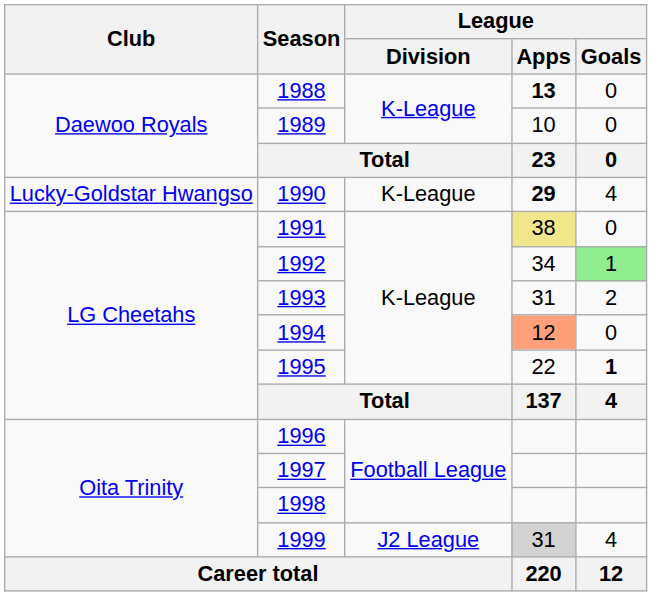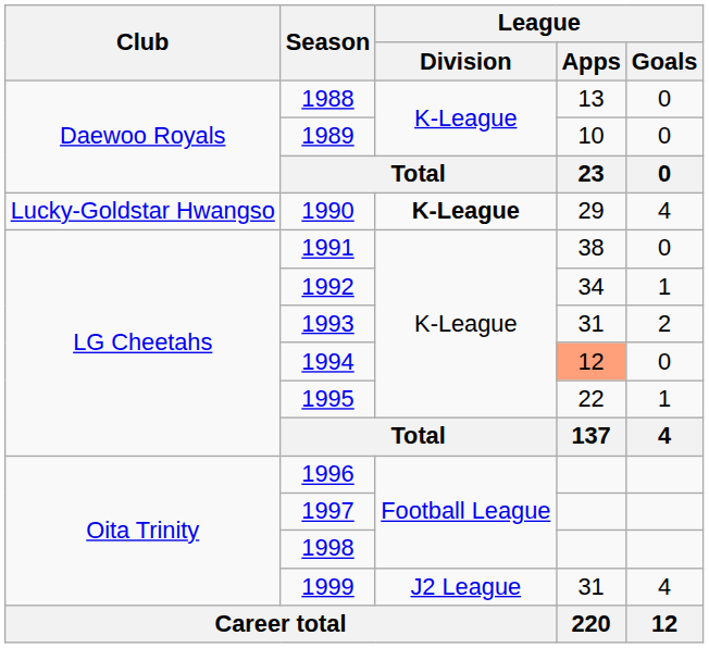1988 | League / Apps: bold -> normal
1990 | League / Division: normal -> bold
1990 | League / Apps: bold -> normal
1991 | League / Apps: khaki background -> no background
1992 | League / Goals: lightgreen background -> no background
1995 | League / Goals: bold -> normal
1999 | League / Apps: lightgrey background -> no background
